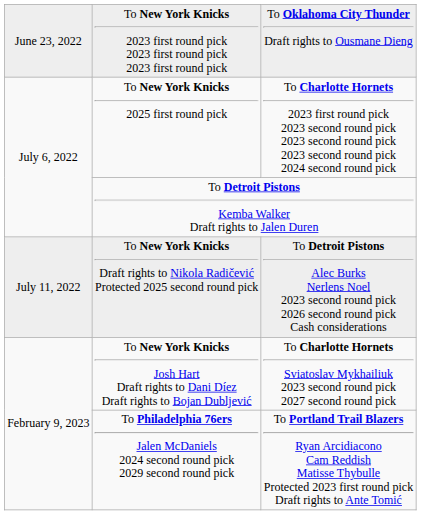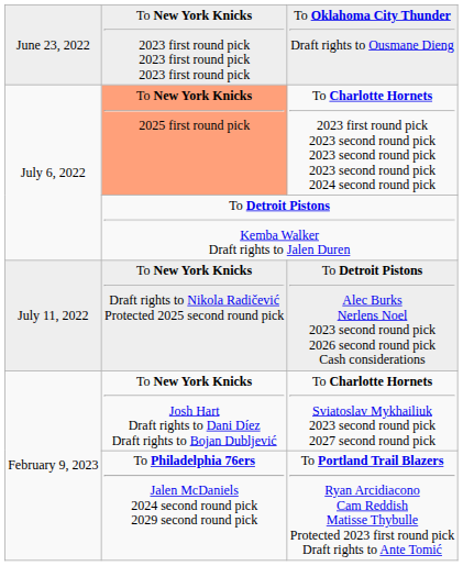To New York Knicks 2025 first round pick | column 2: no background -> lightsalmon background
